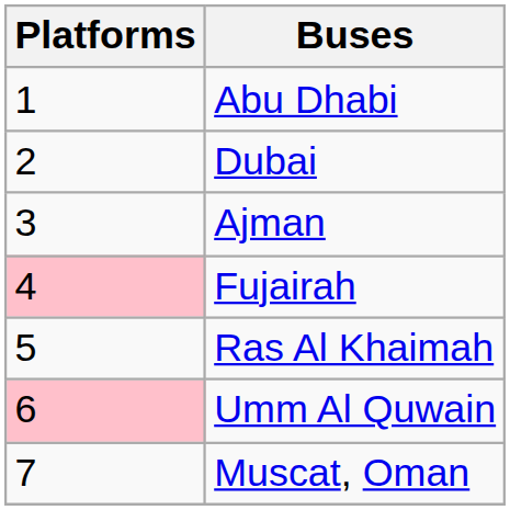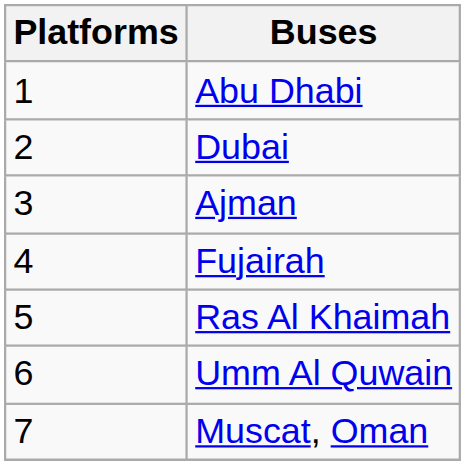Fujairah | Platforms: pink background -> no background
Umm Al Quwain | Platforms: pink background -> no background
